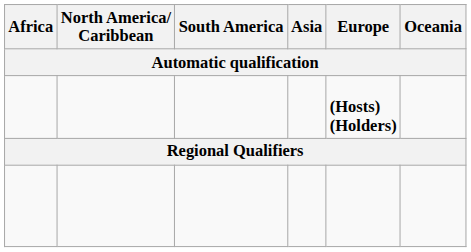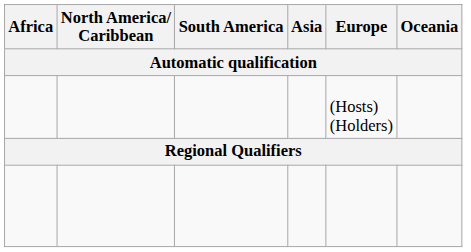row 3 | Europe: bold -> normal
